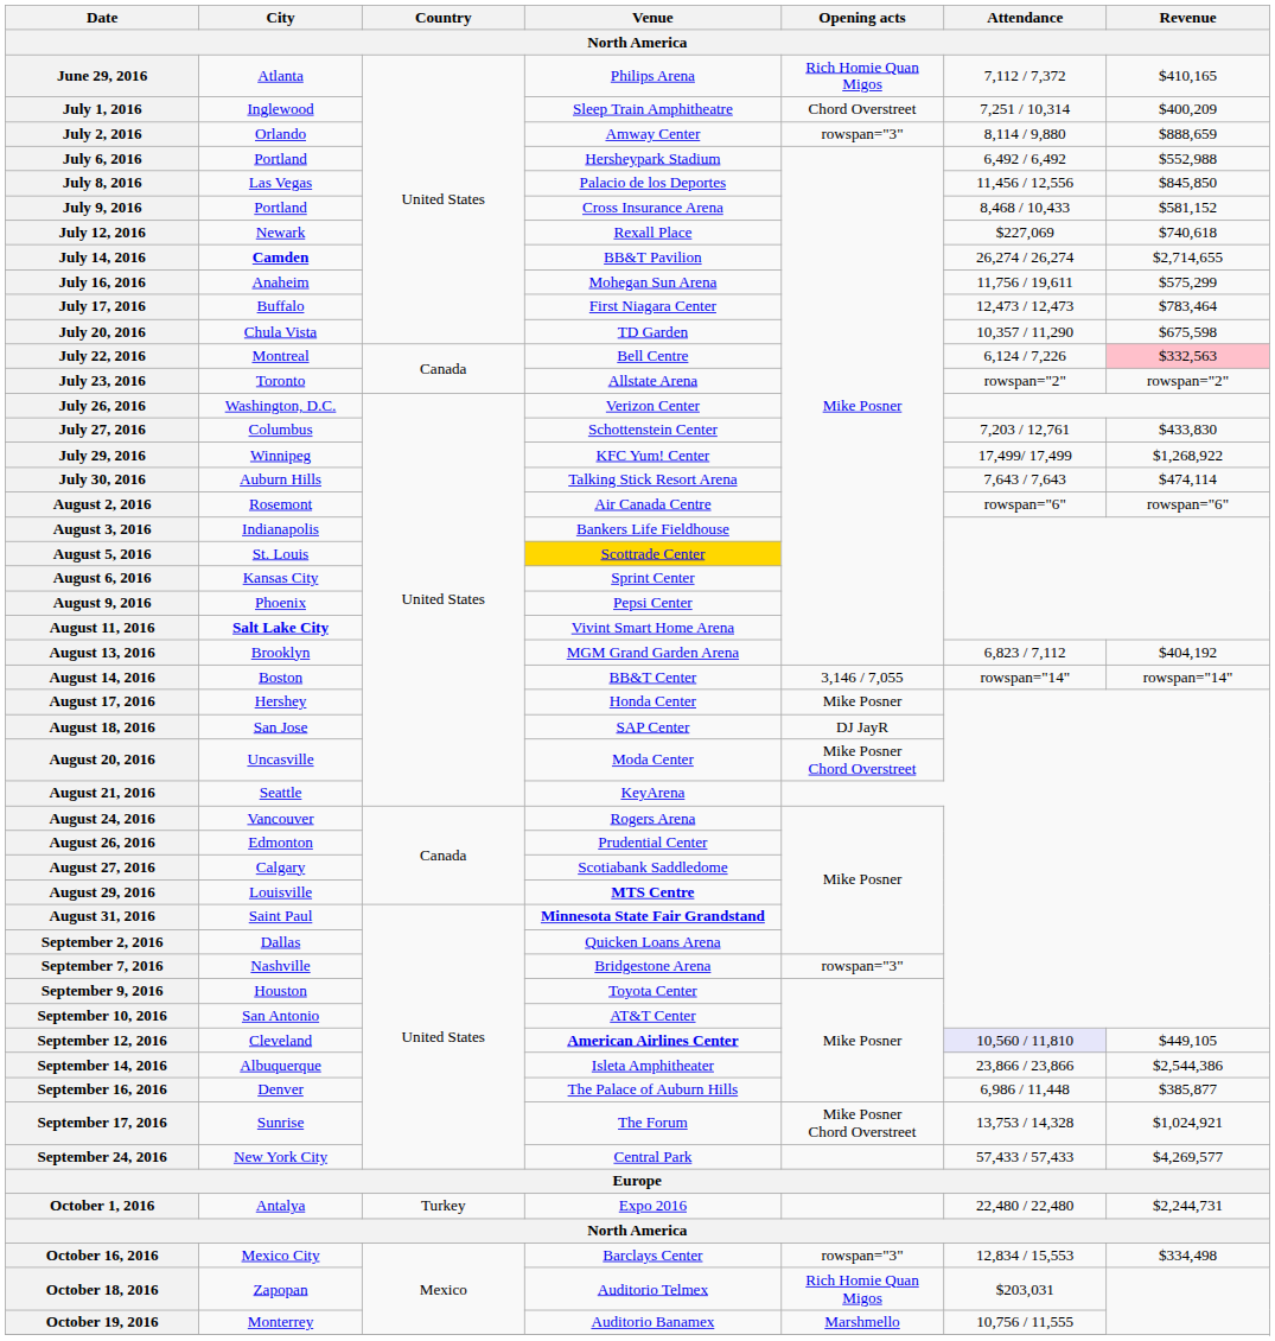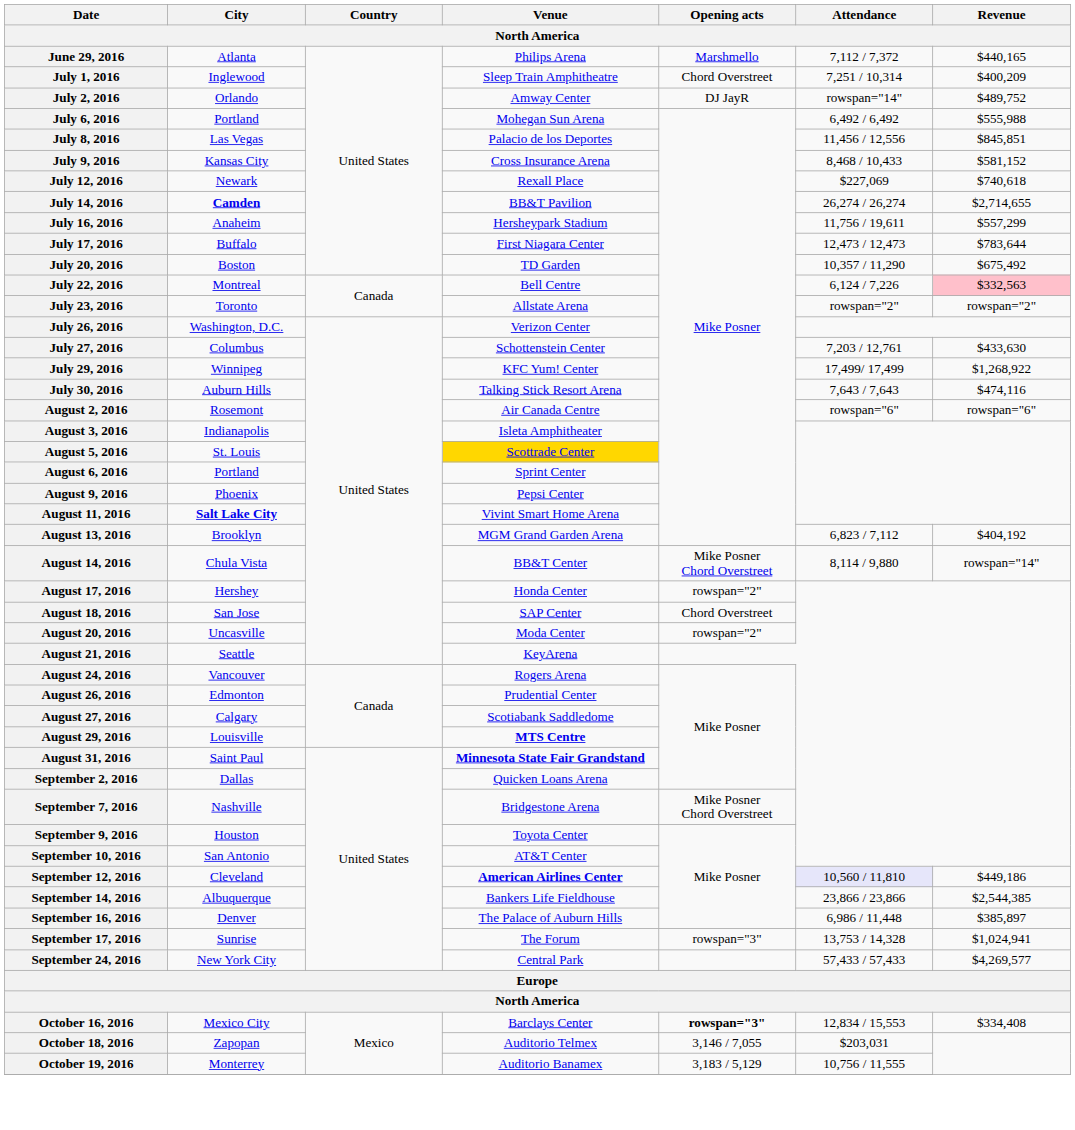June 29, 2016 | Opening acts: Rich Homie Quan Migos -> Marshmello
June 29, 2016 | Revenue: $410,165 -> $440,165
July 2, 2016 | Opening acts: rowspan="3" -> DJ JayR
July 2, 2016 | Attendance: 8,114 / 9,880 -> rowspan="14"
July 2, 2016 | Revenue: $888,659 -> $489,752
July 6, 2016 | Venue: Hersheypark Stadium -> Mohegan Sun Arena
July 6, 2016 | Revenue: $552,988 -> $555,988
July 8, 2016 | Revenue: $845,850 -> $845,851
July 9, 2016 | City: Portland -> Kansas City
July 16, 2016 | Venue: Mohegan Sun Arena -> Hersheypark Stadium
July 16, 2016 | Revenue: $575,299 -> $557,299
July 17, 2016 | Revenue: $783,464 -> $783,644
July 20, 2016 | City: Chula Vista -> Boston
July 20, 2016 | Revenue: $675,598 -> $675,492
July 27, 2016 | Revenue: $433,830 -> $433,630
July 30, 2016 | Revenue: $474,114 -> $474,116
August 3, 2016 | Venue: Bankers Life Fieldhouse -> Isleta Amphitheater
August 6, 2016 | City: Kansas City -> Portland
August 14, 2016 | City: Boston -> Chula Vista
August 14, 2016 | Opening acts: 3,146 / 7,055 -> Mike Posner Chord Overstreet
August 14, 2016 | Attendance: rowspan="14" -> 8,114 / 9,880
August 17, 2016 | Opening acts: Mike Posner -> rowspan="2"
August 18, 2016 | Opening acts: DJ JayR -> Chord Overstreet
August 20, 2016 | Opening acts: Mike Posner Chord Overstreet -> rowspan="2"
September 7, 2016 | Opening acts: rowspan="3" -> Mike Posner Chord Overstreet
September 12, 2016 | Revenue: $449,105 -> $449,186
September 14, 2016 | Venue: Isleta Amphitheater -> Bankers Life Fieldhouse
September 14, 2016 | Revenue: $2,544,386 -> $2,544,385
September 16, 2016 | Revenue: $385,877 -> $385,897
September 17, 2016 | Opening acts: Mike Posner Chord Overstreet -> rowspan="3"
September 17, 2016 | Revenue: $1,024,921 -> $1,024,941
- row: October 1, 2016 | Antalya | Turkey | Expo 2016 | 22,480 / 22,480 | $2,244,731
October 16, 2016 | Opening acts: normal -> bold
October 16, 2016 | Revenue: $334,498 -> $334,408
October 18, 2016 | Opening acts: Rich Homie Quan Migos -> 3,146 / 7,055
October 19, 2016 | Opening acts: Marshmello -> 3,183 / 5,129
